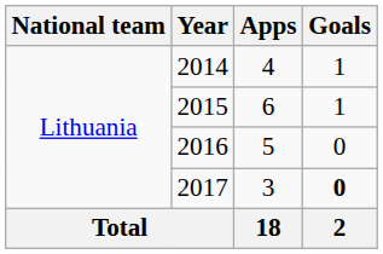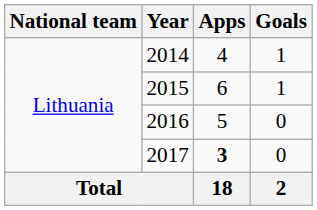2017 | Apps: normal -> bold
2017 | Goals: bold -> normal
